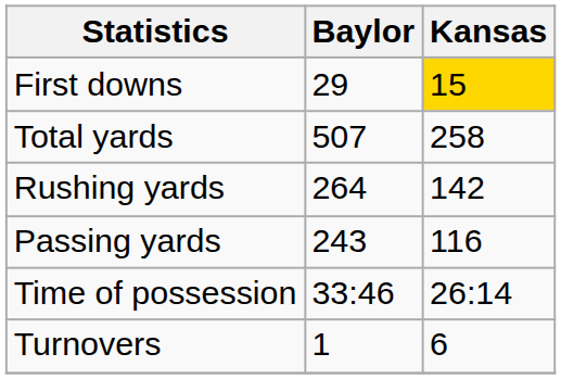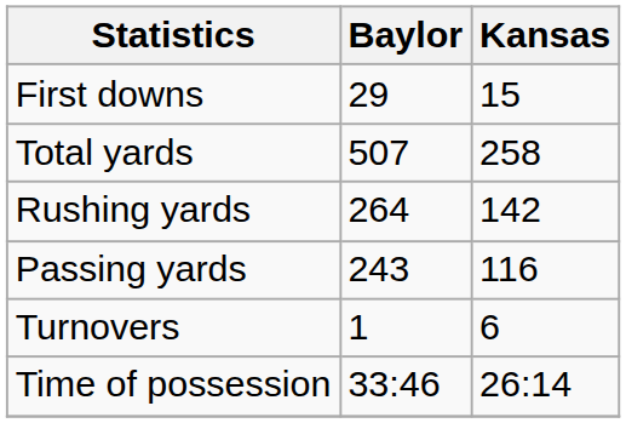First downs | Kansas: gold background -> no background
rows swapped: Turnovers <-> Time of possession
